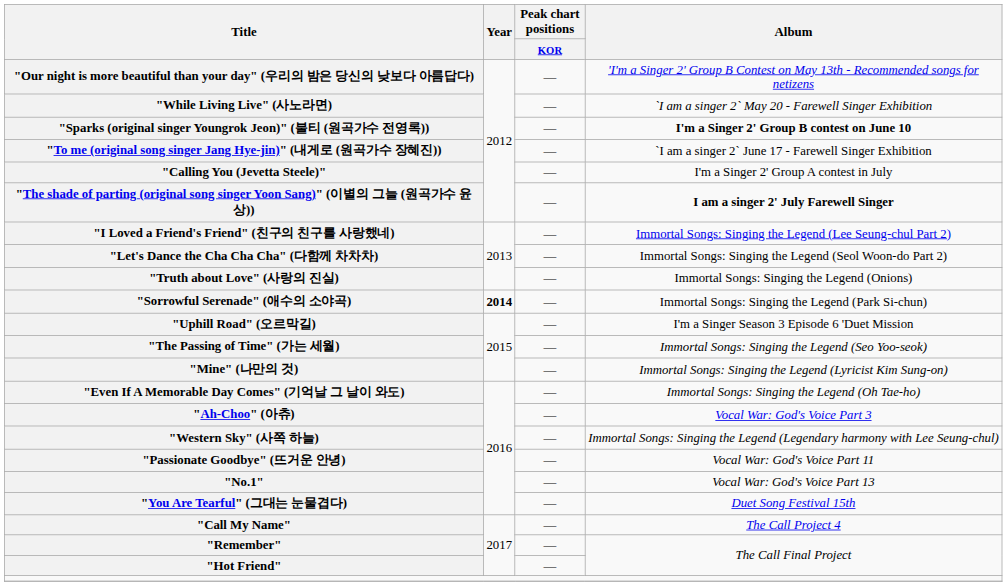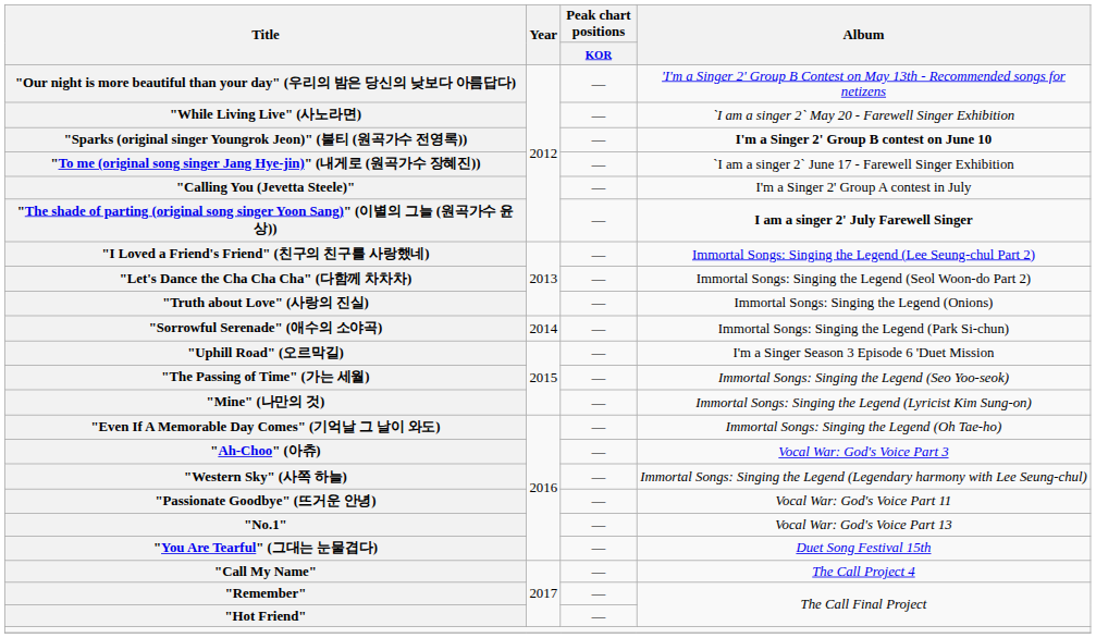"Sorrowful Serenade" (애수의 소야곡) | Year: bold -> normal
